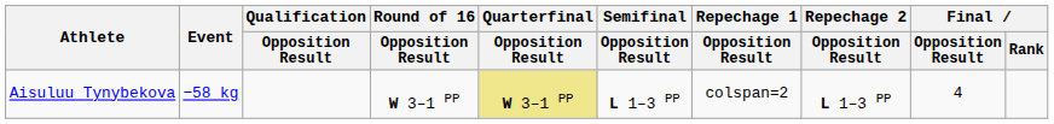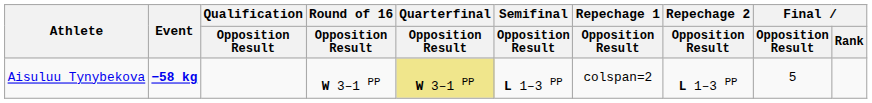Aisuluu Tynybekova | Event: normal -> bold
Aisuluu Tynybekova | Final / Opposition Result: 4 -> 5
